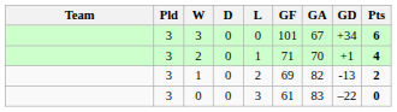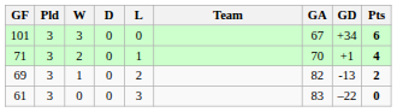columns swapped: Team <-> GF
